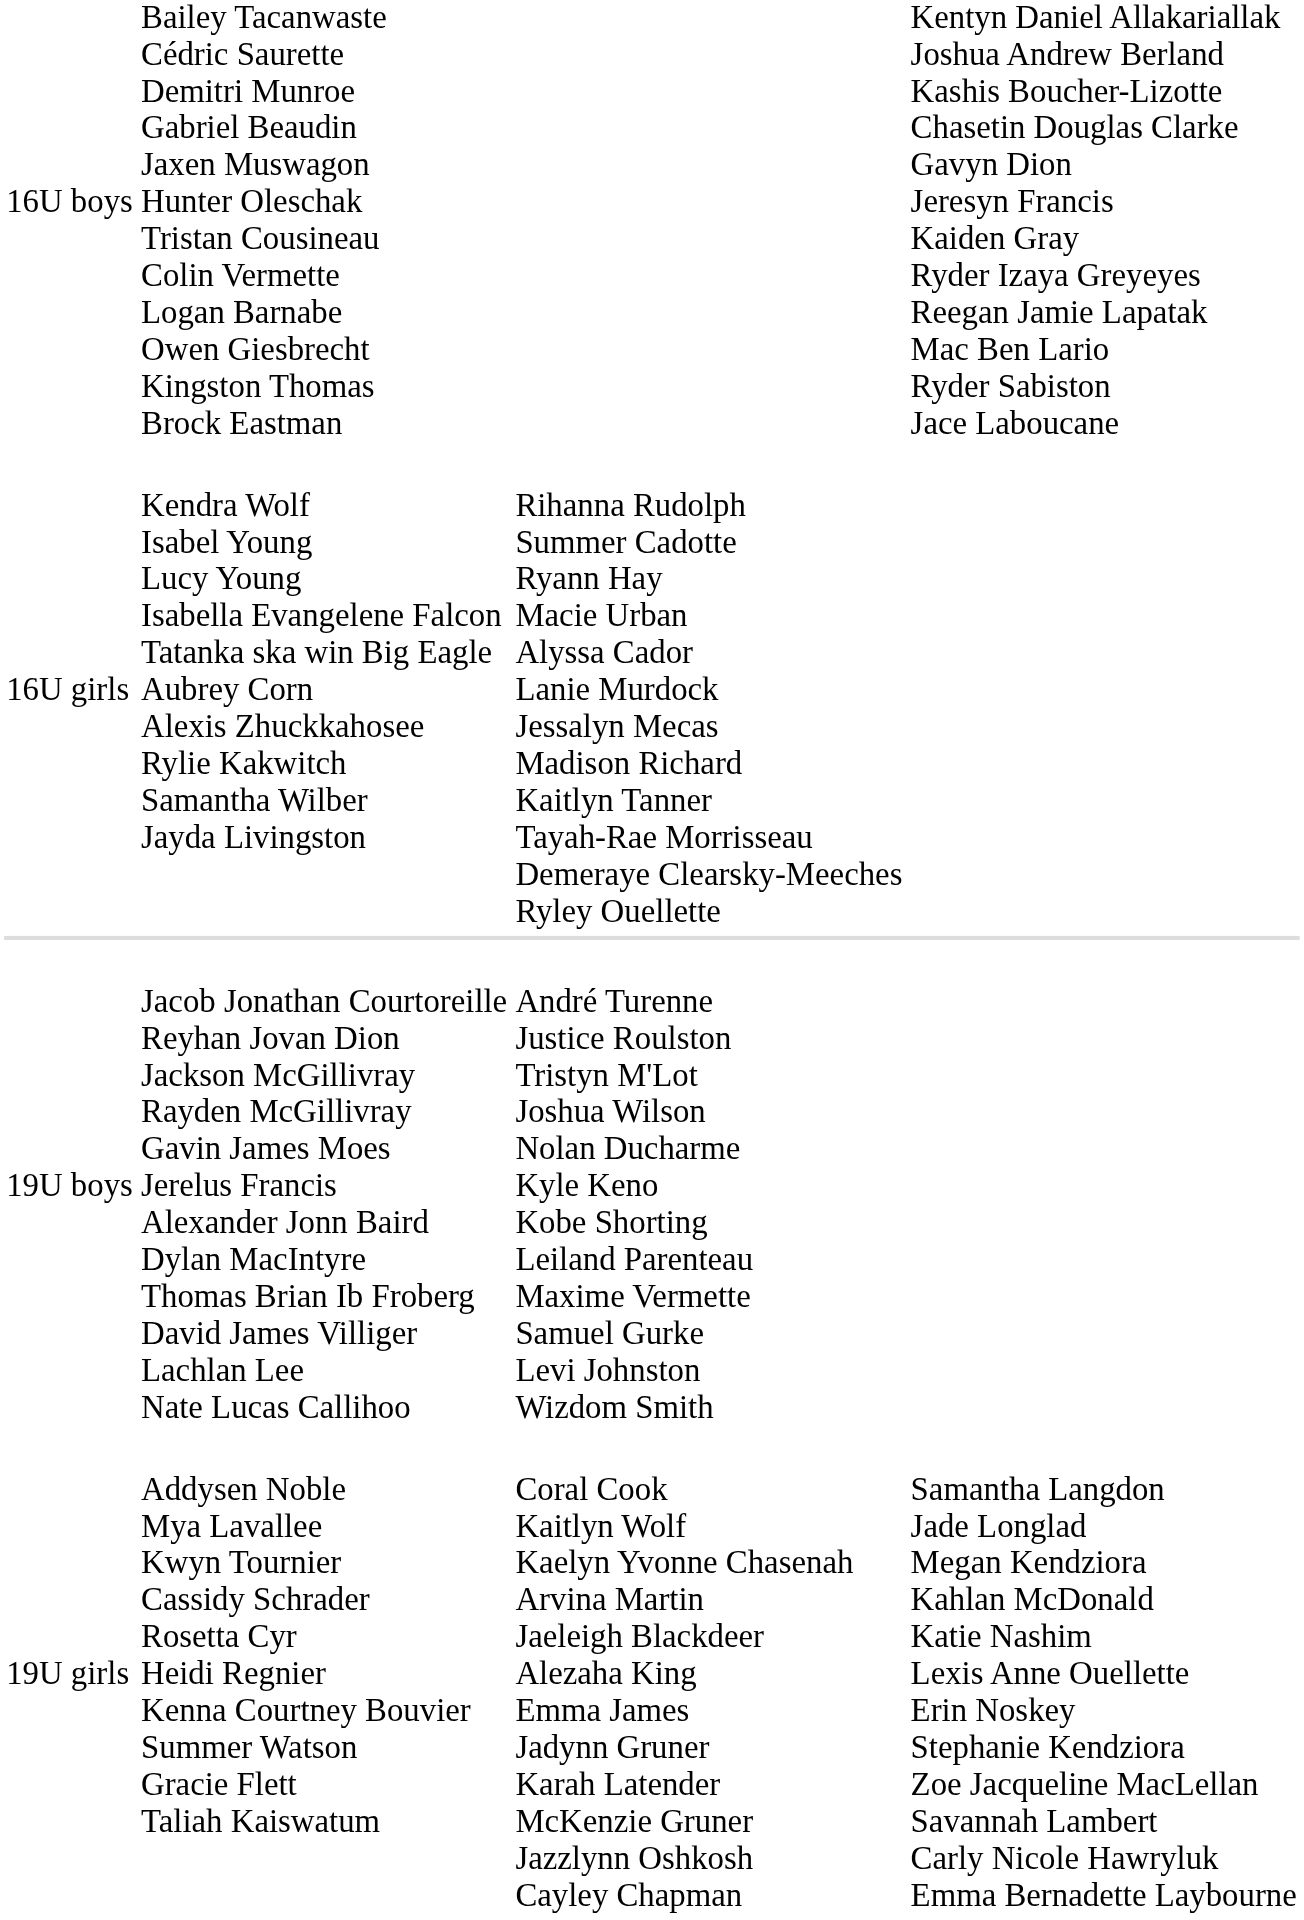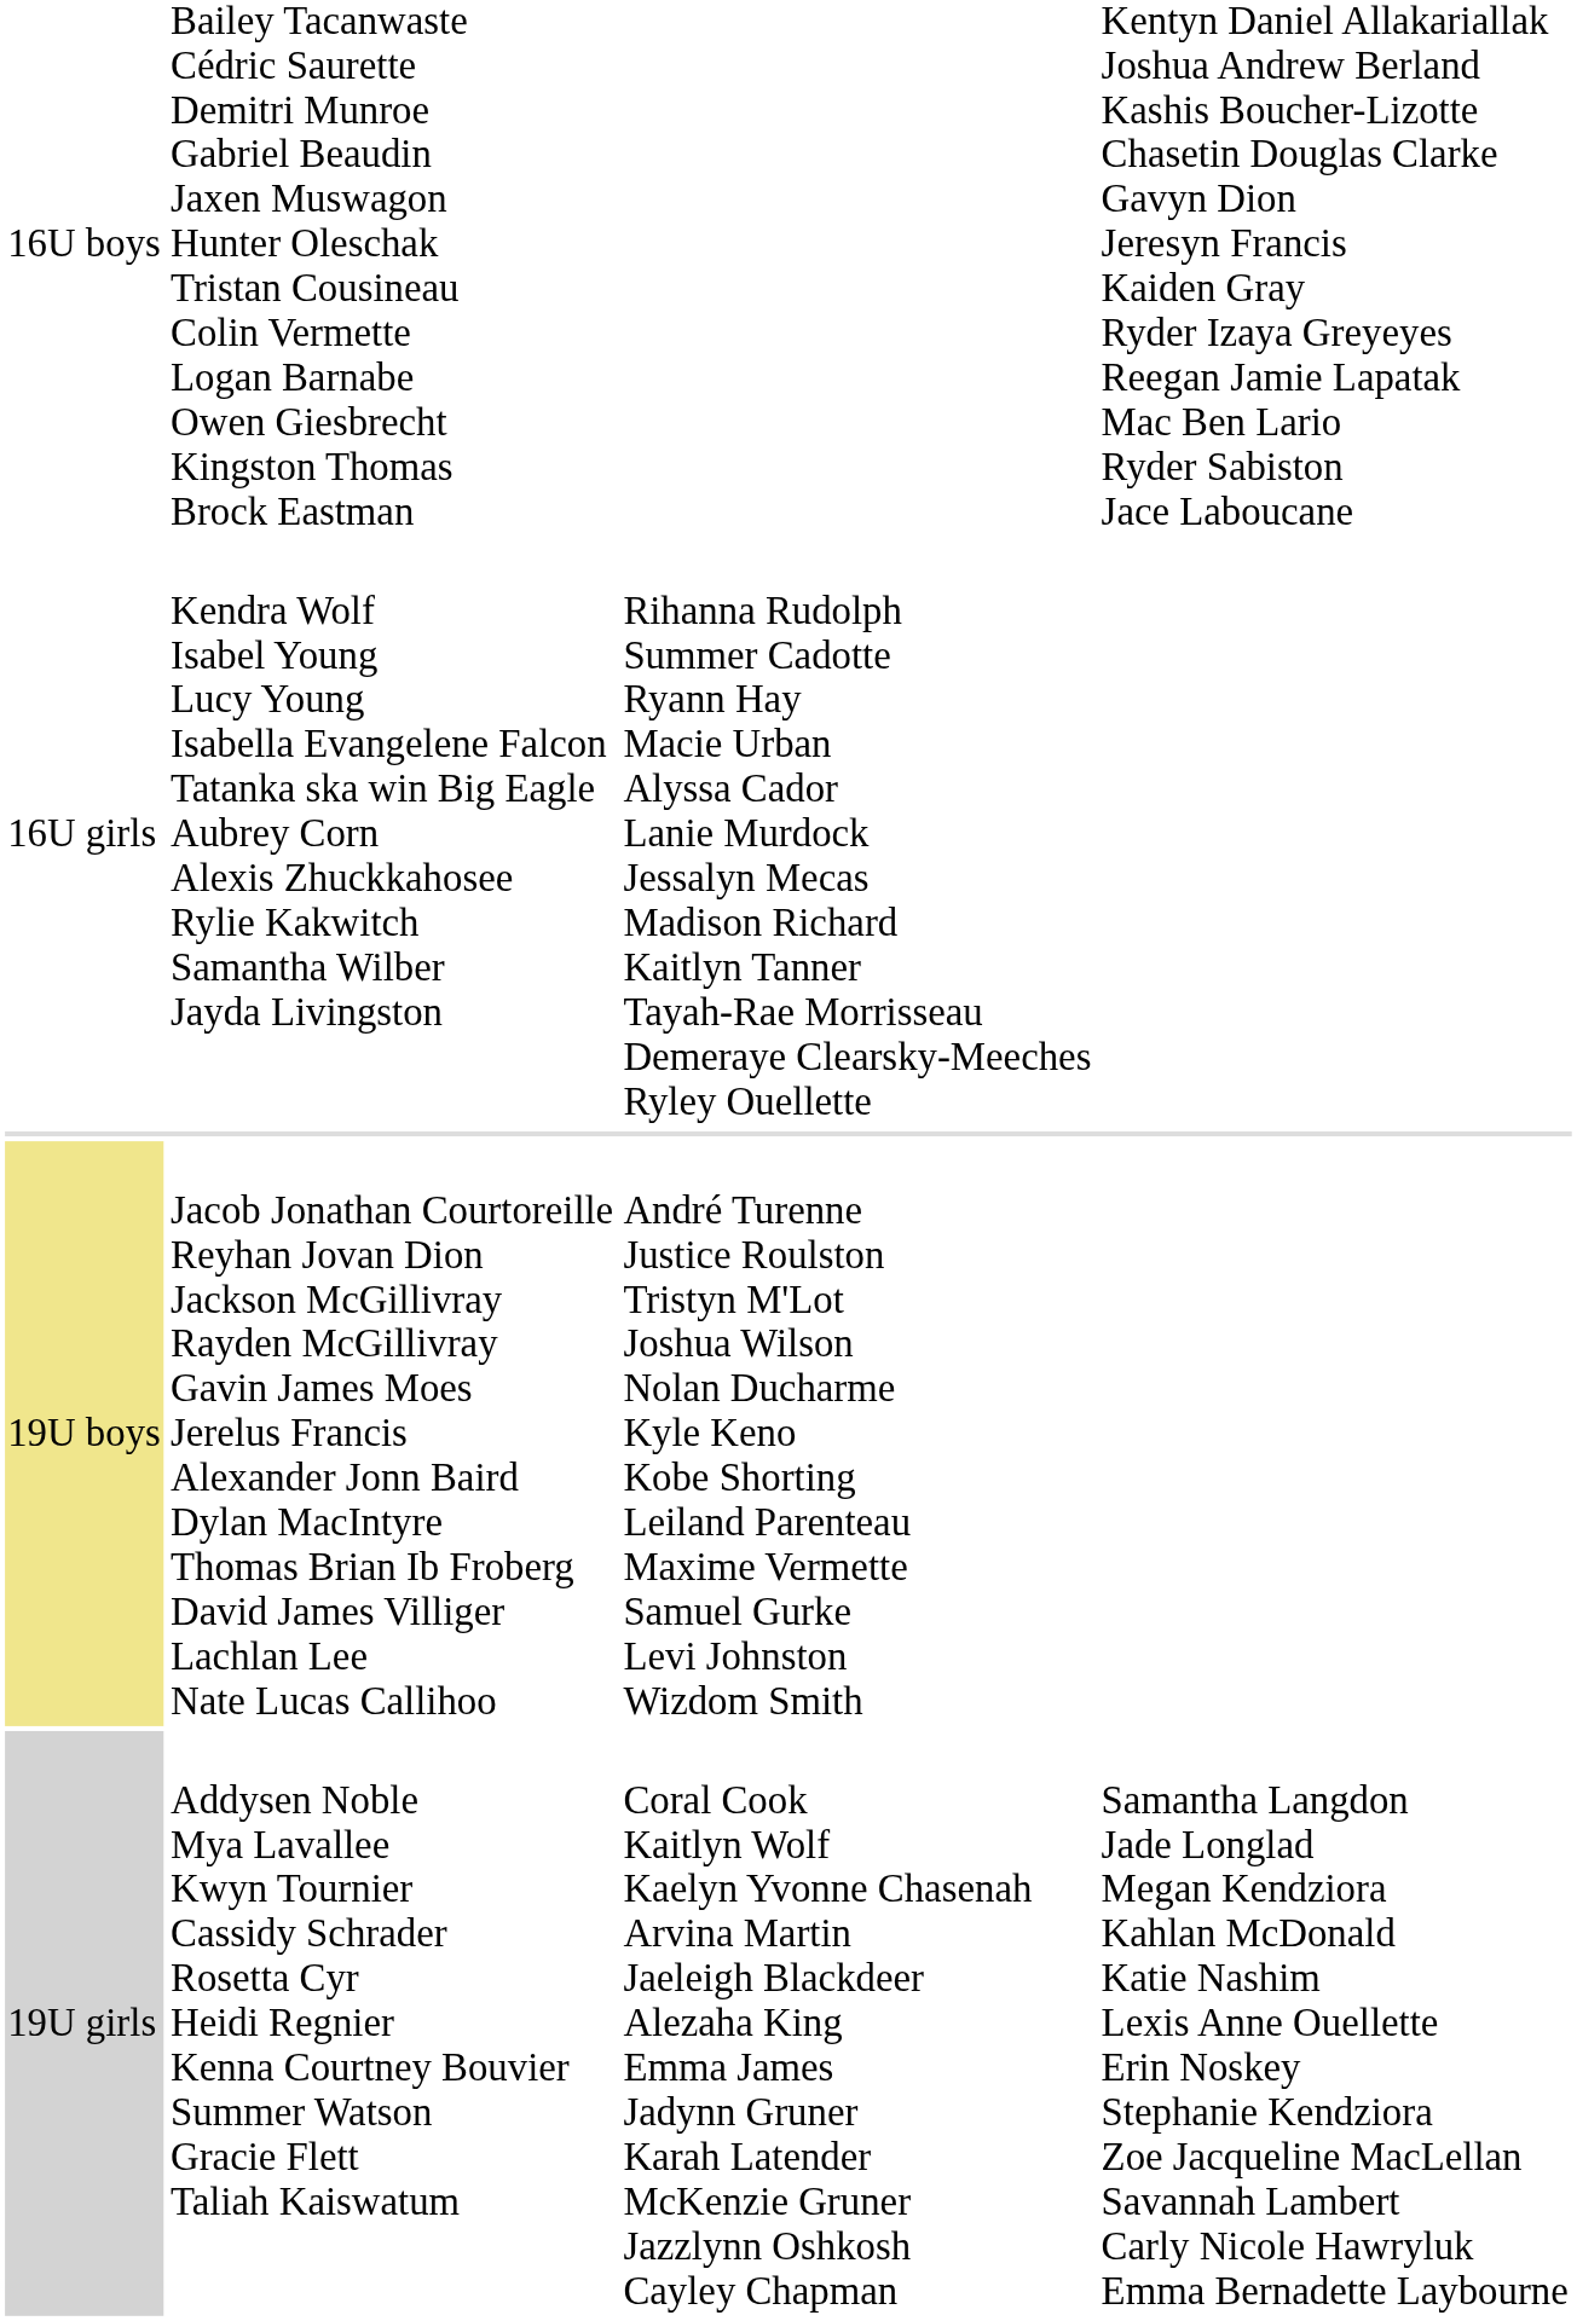19U boys | column 1: no background -> khaki background
19U girls | column 1: no background -> lightgrey background
